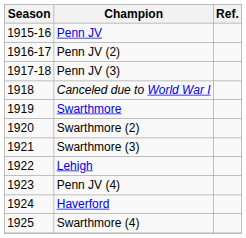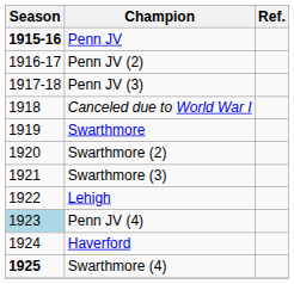Penn JV | Season: normal -> bold
Penn JV (4) | Season: no background -> lightblue background
Swarthmore (4) | Season: normal -> bold
